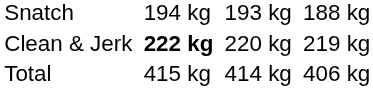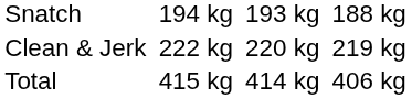Clean & Jerk | column 2: bold -> normal
